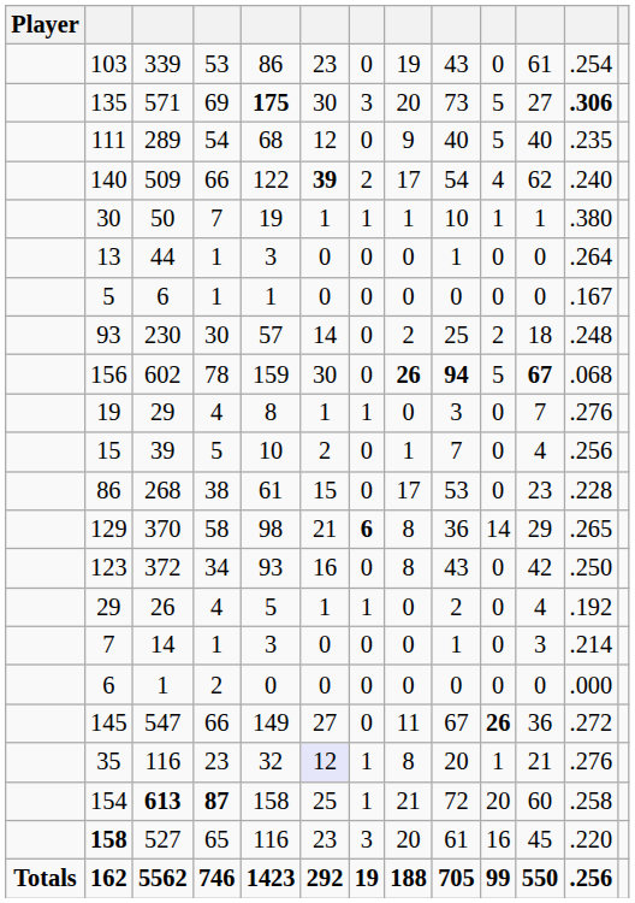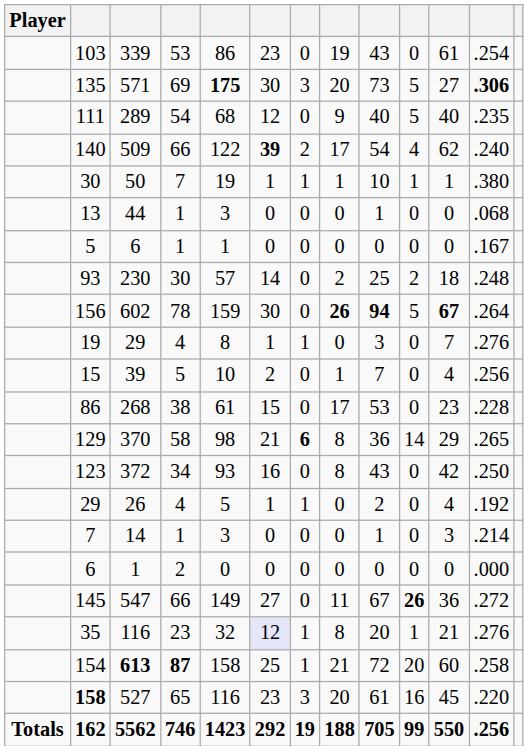13 | column 12: .264 -> .068
156 | column 12: .068 -> .264
